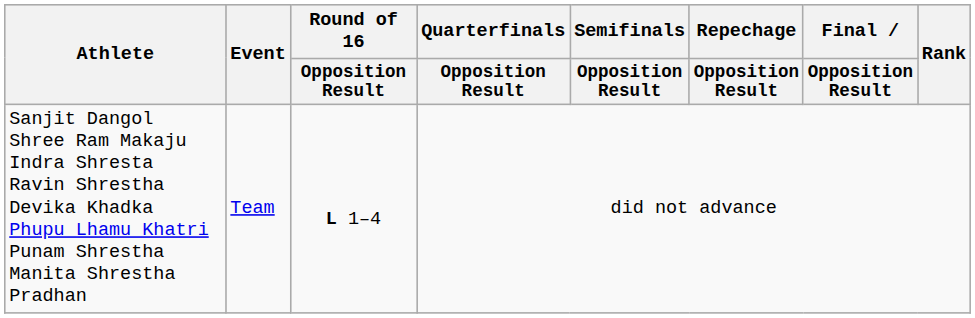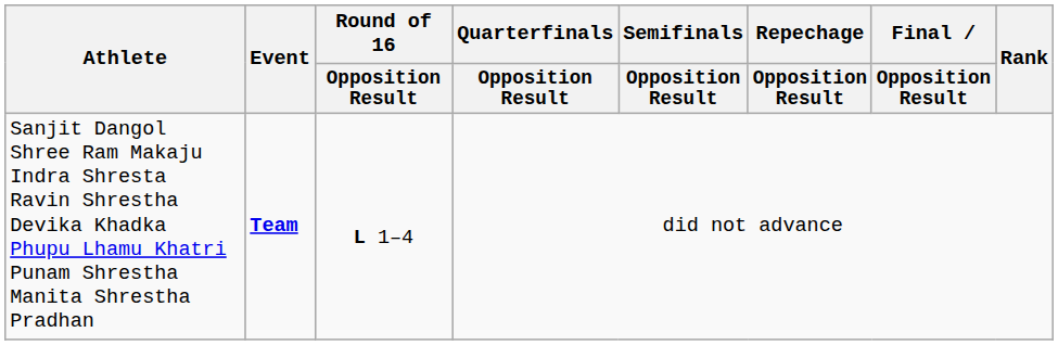row 3 | Event: normal -> bold
